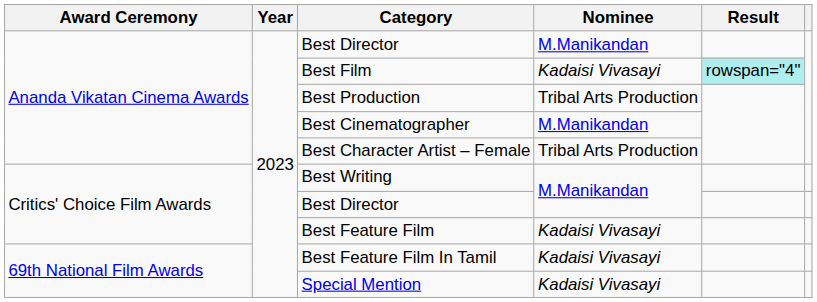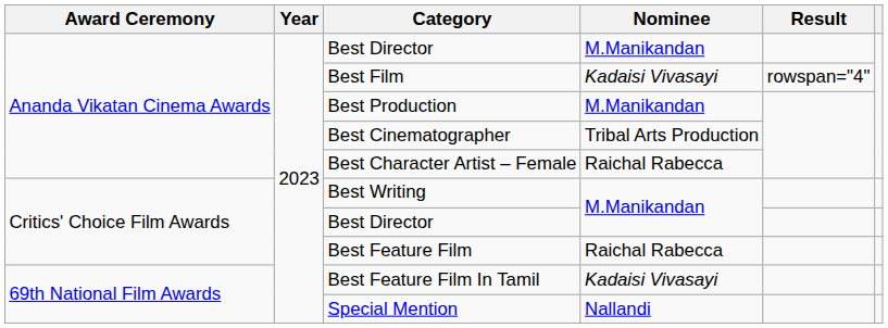Best Film | Result: paleturquoise background -> no background
Best Production | Nominee: Tribal Arts Production -> M.Manikandan
Best Cinematographer | Nominee: M.Manikandan -> Tribal Arts Production
Best Character Artist – Female | Nominee: Tribal Arts Production -> Raichal Rabecca
Best Feature Film | Nominee: Kadaisi Vivasayi -> Raichal Rabecca
Special Mention | Nominee: Kadaisi Vivasayi -> Nallandi
